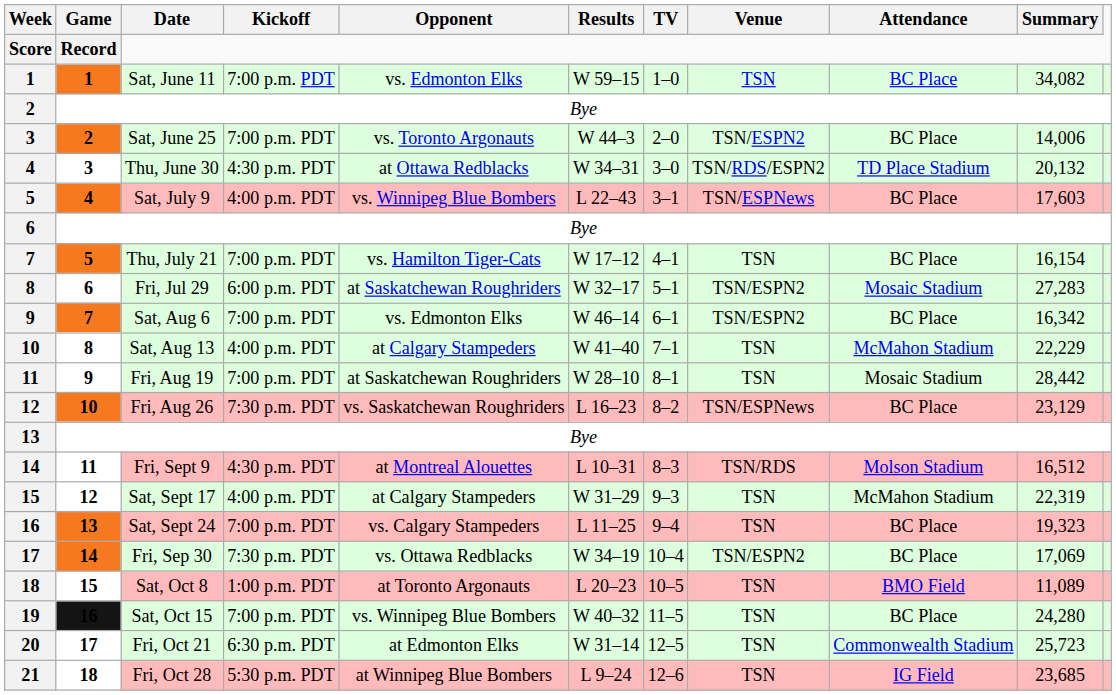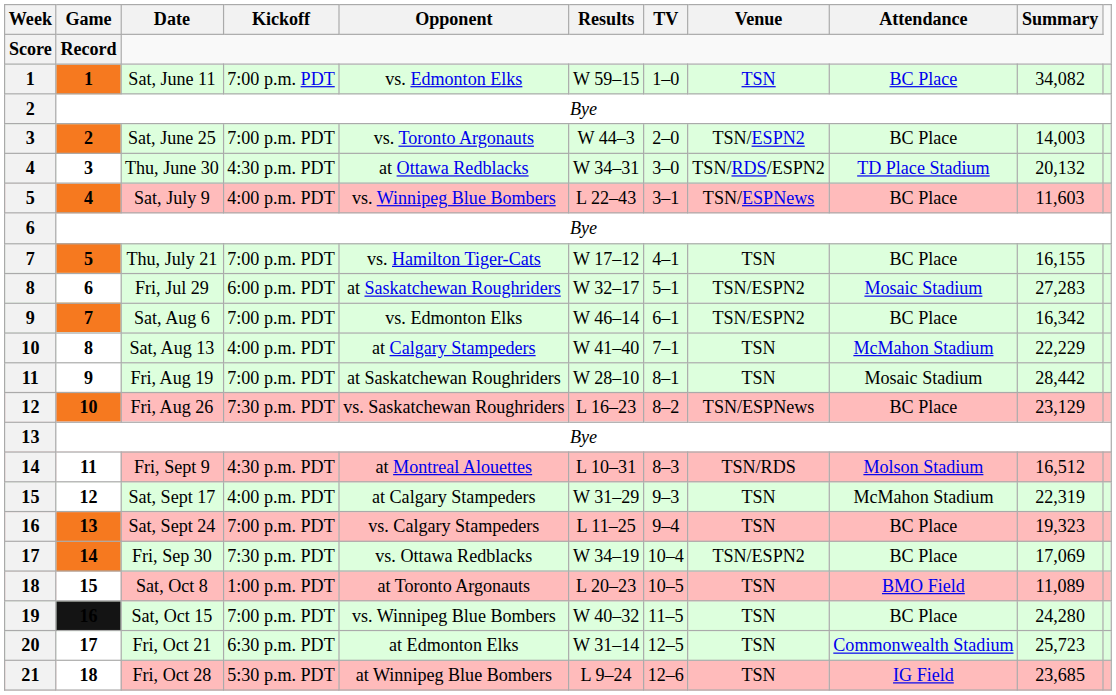Sat, June 25 | Summary: 14,006 -> 14,003
Sat, July 9 | Summary: 17,603 -> 11,603
Thu, July 21 | Summary: 16,154 -> 16,155
